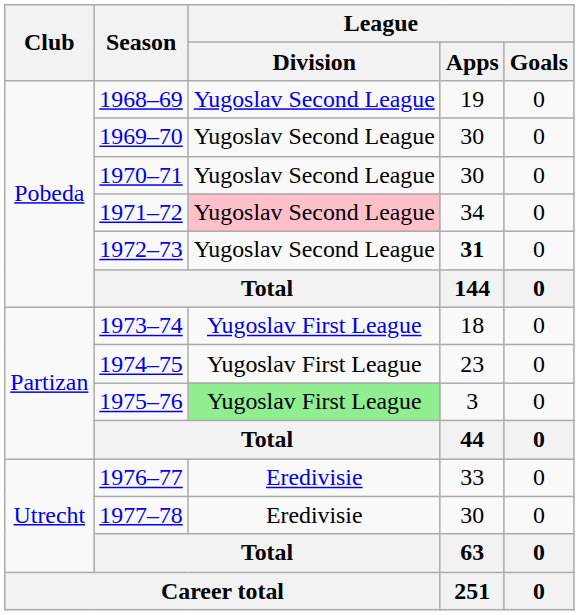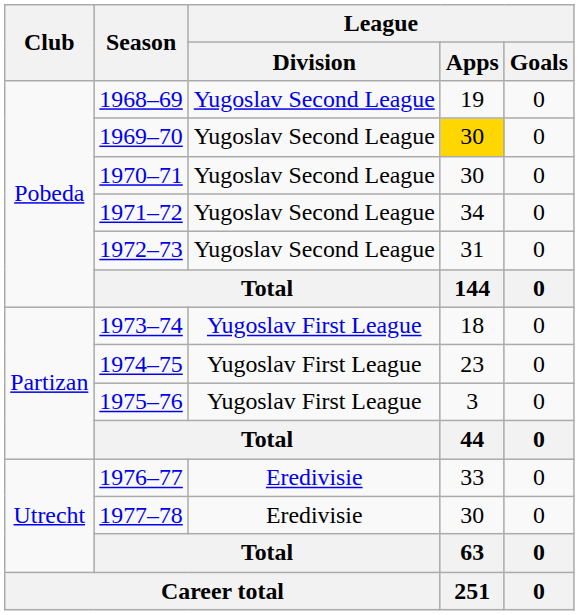1969–70 | League / Apps: no background -> gold background
1971–72 | League / Division: pink background -> no background
1972–73 | League / Apps: bold -> normal
1975–76 | League / Division: lightgreen background -> no background
